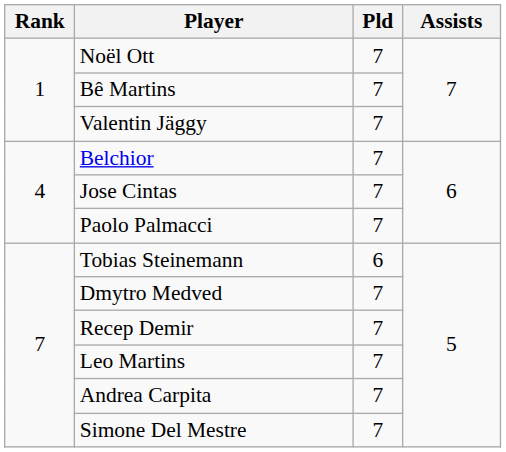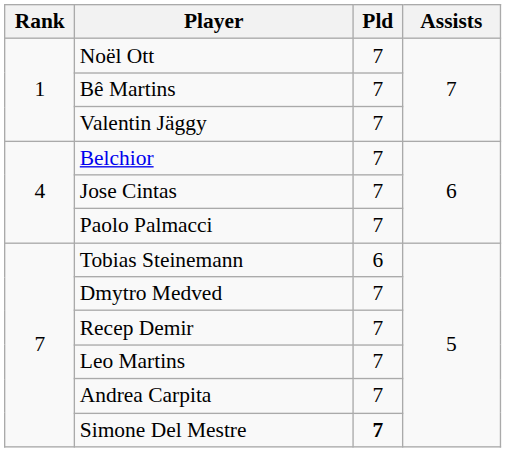Simone Del Mestre | Pld: normal -> bold
